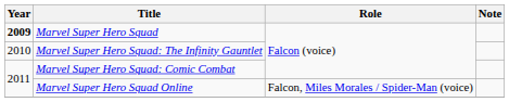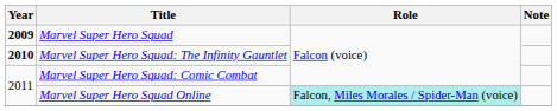Marvel Super Hero Squad: The Infinity Gauntlet | Year: normal -> bold
Marvel Super Hero Squad Online | Role: no background -> paleturquoise background
